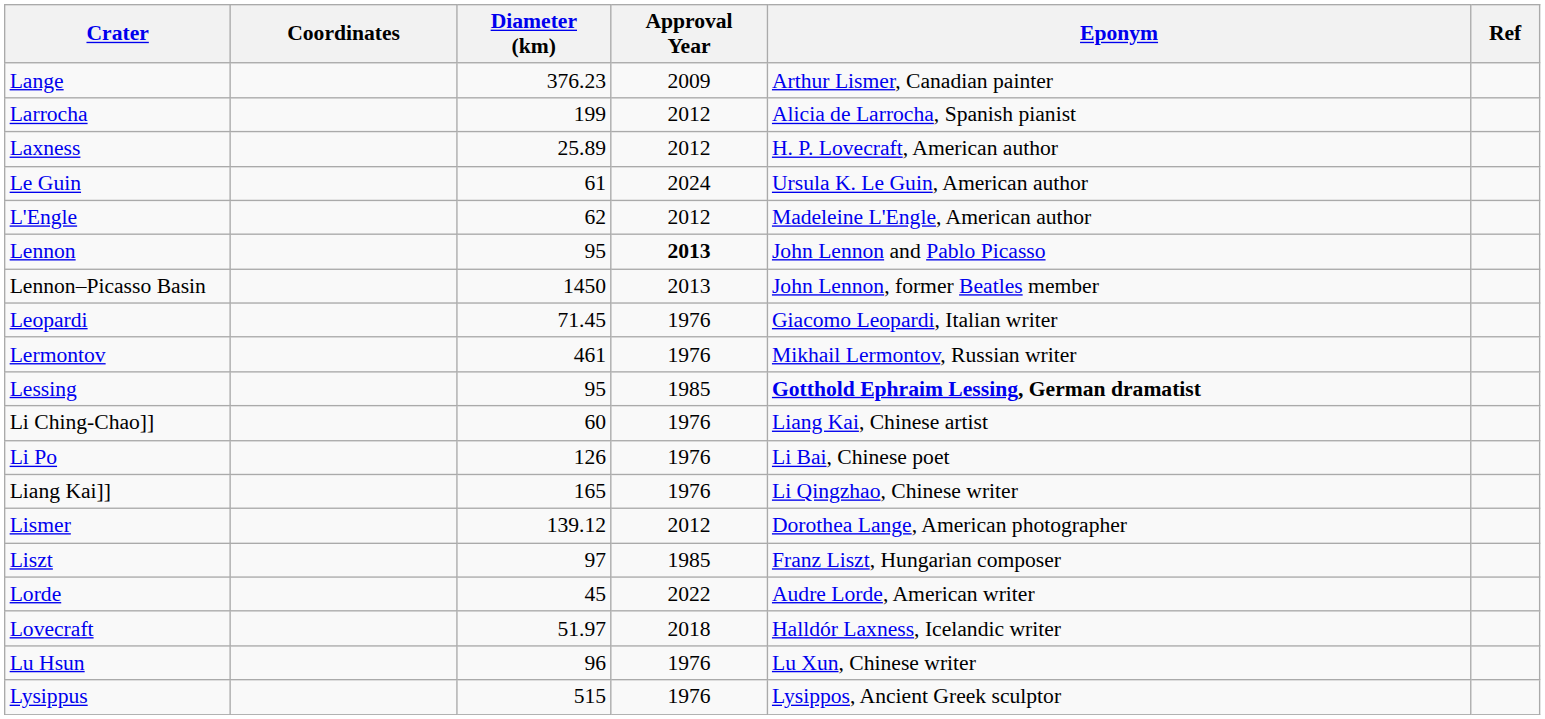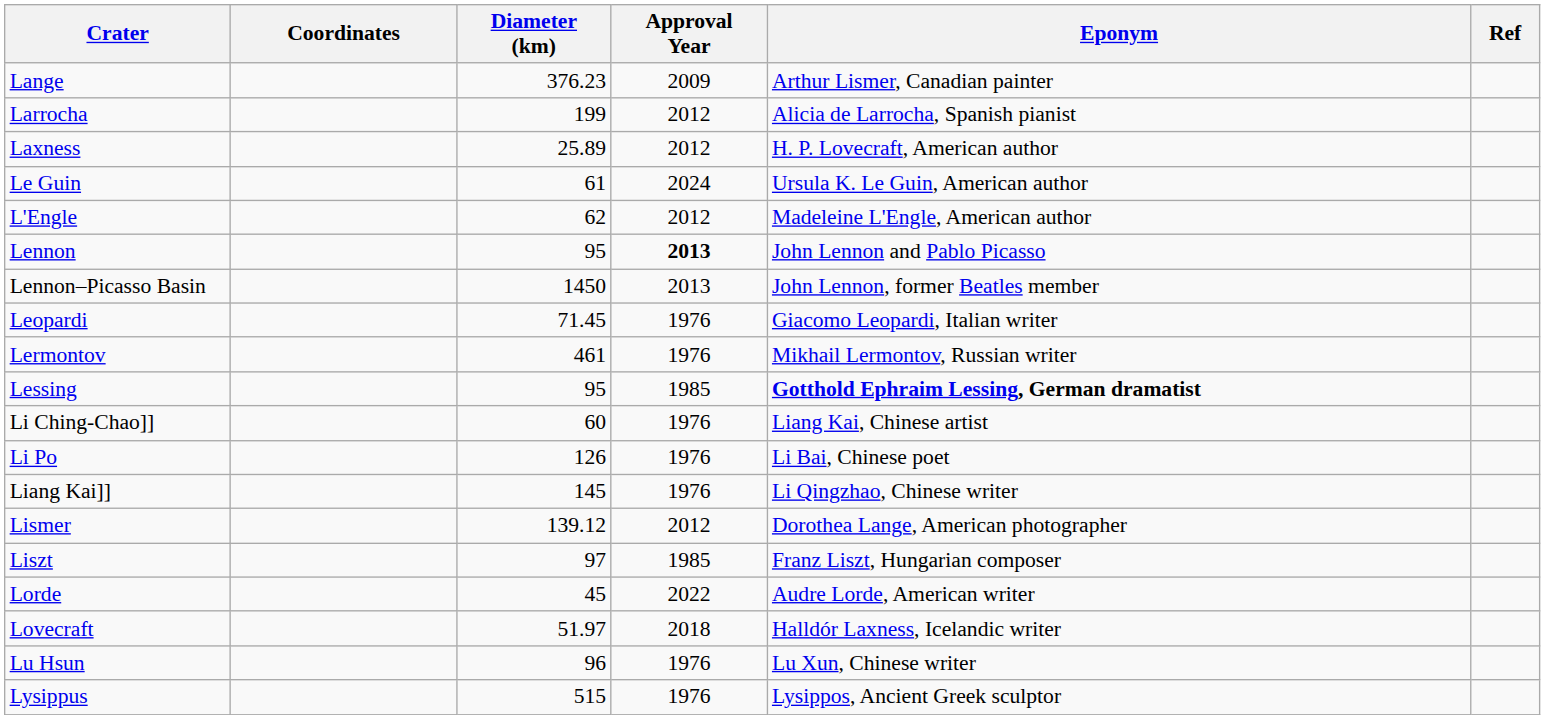Liang Kai]] | Diameter (km): 165 -> 145
